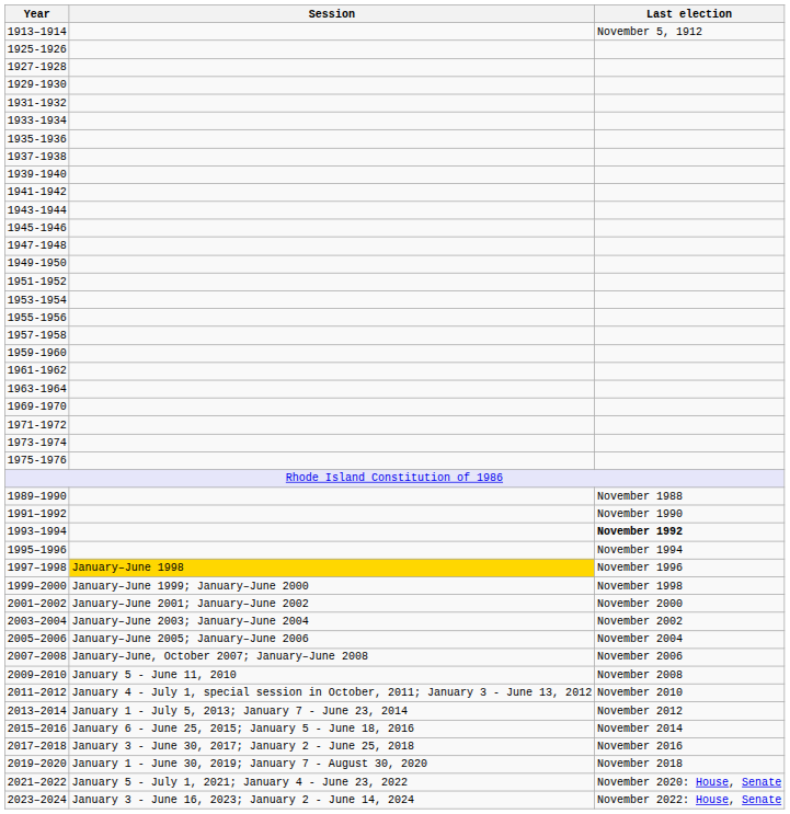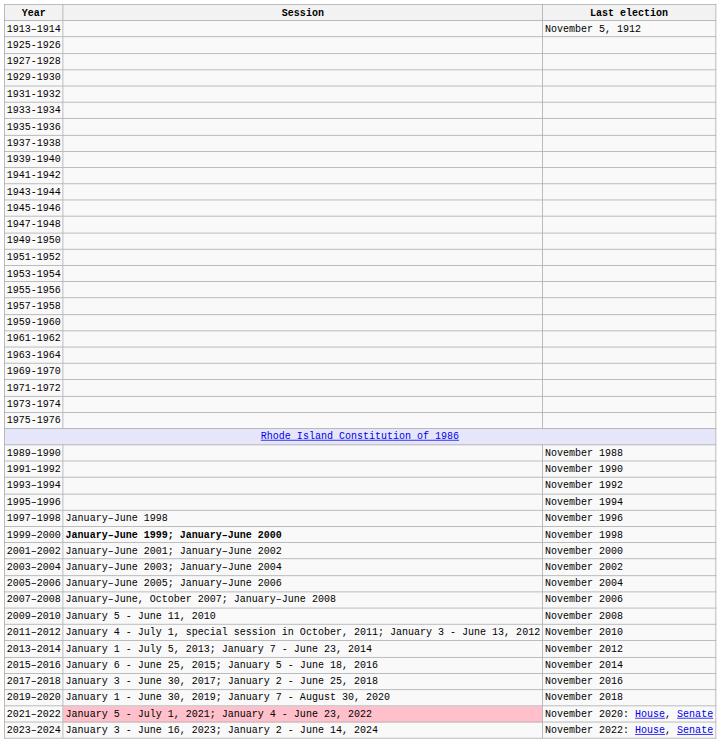1993–1994 | Last election: bold -> normal
1997–1998 | Session: gold background -> no background
1999–2000 | Session: normal -> bold
2021–2022 | Session: no background -> pink background
